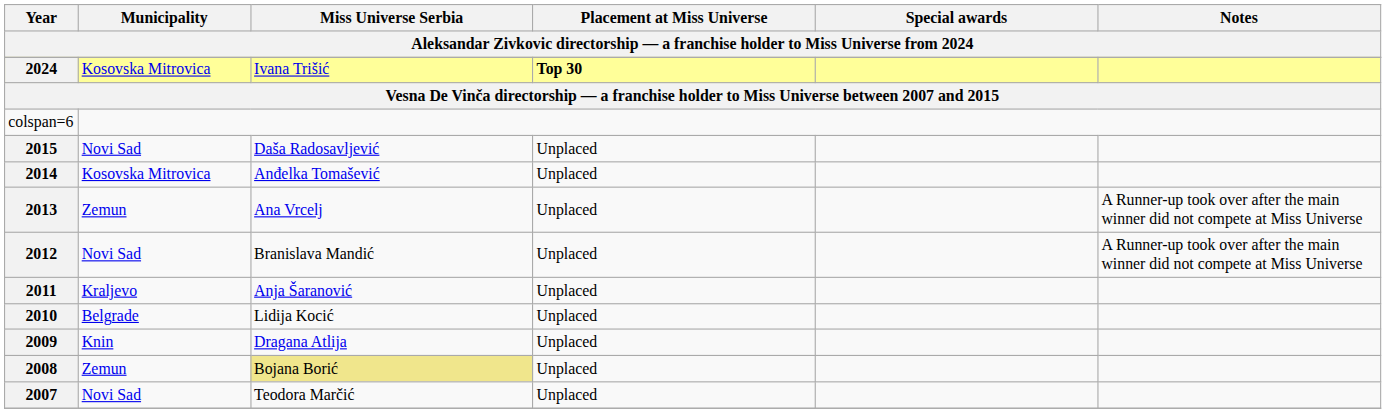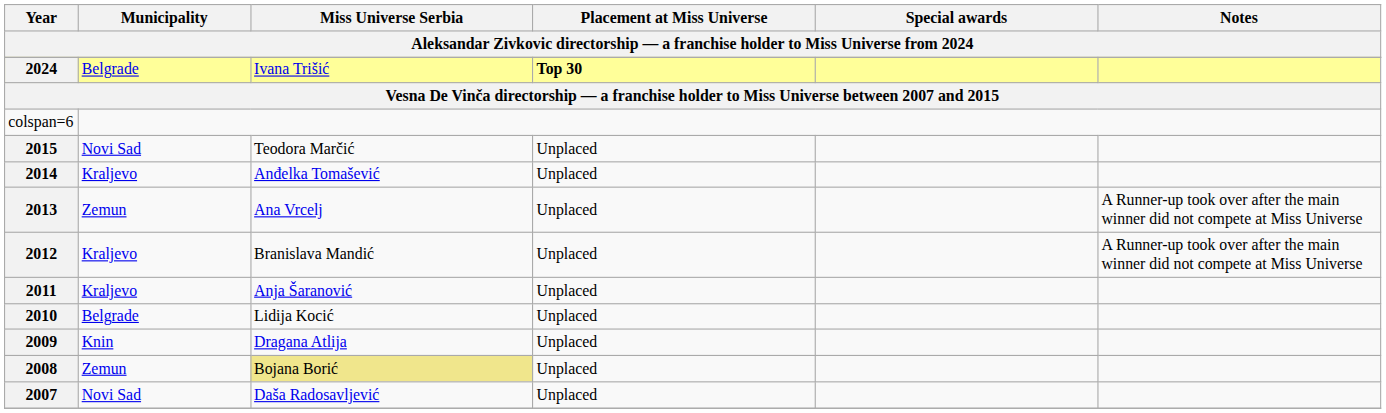2024 | Municipality: Kosovska Mitrovica -> Belgrade
2015 | Miss Universe Serbia: Daša Radosavljević -> Teodora Marčić
2014 | Municipality: Kosovska Mitrovica -> Kraljevo
2012 | Municipality: Novi Sad -> Kraljevo
2007 | Miss Universe Serbia: Teodora Marčić -> Daša Radosavljević
